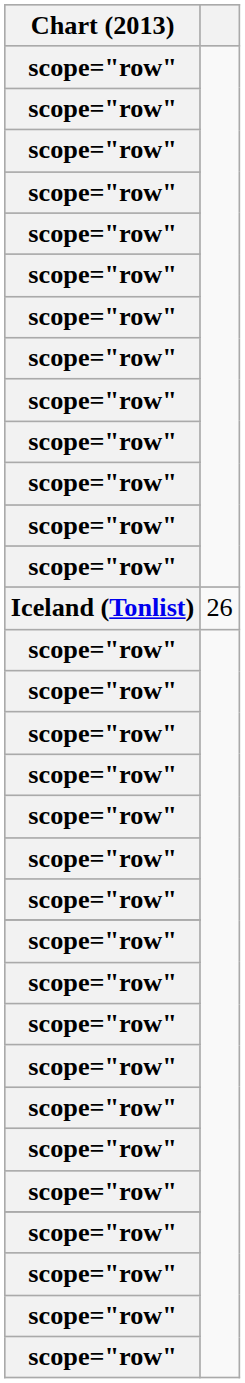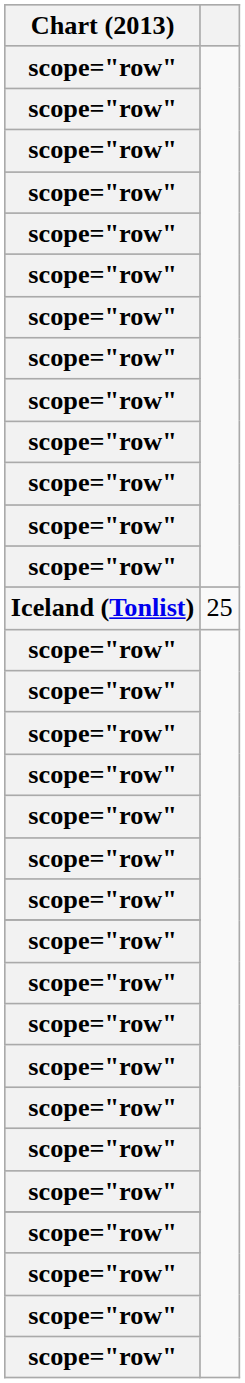Iceland (Tonlist) | column 2: 26 -> 25
